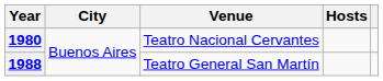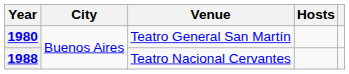1980 | Venue: Teatro Nacional Cervantes -> Teatro General San Martín
1988 | Venue: Teatro General San Martín -> Teatro Nacional Cervantes
